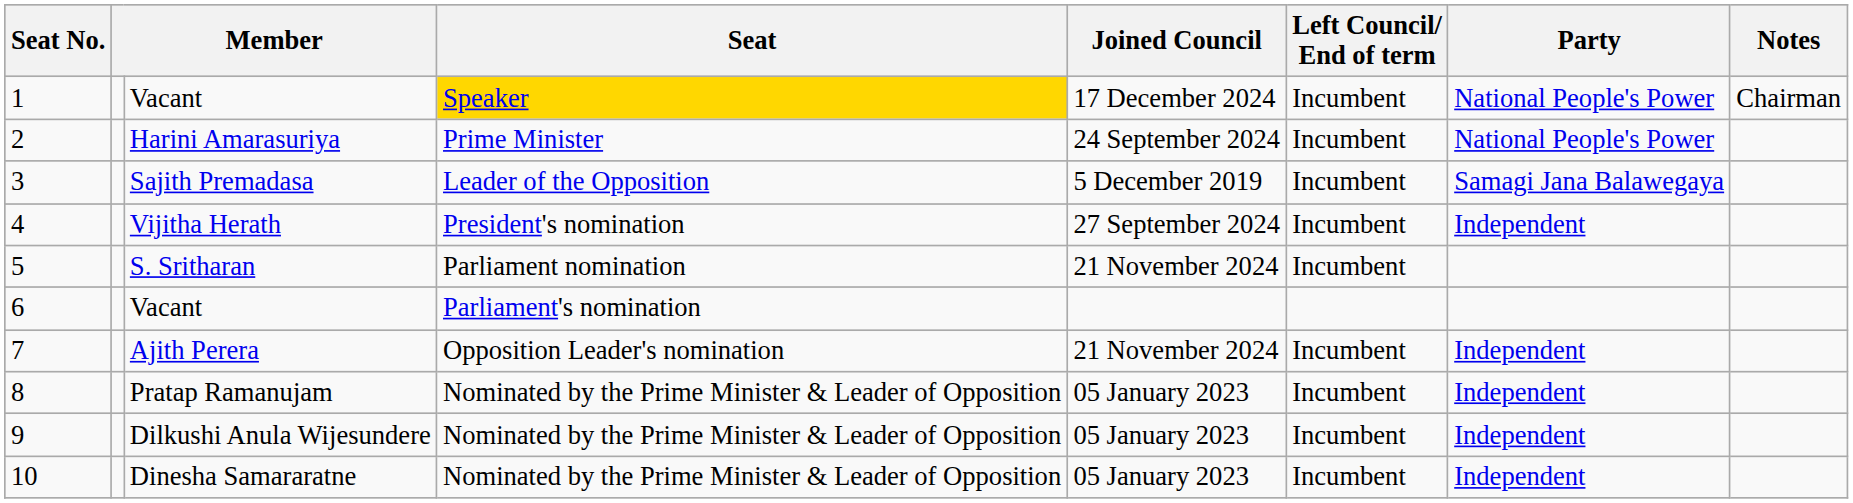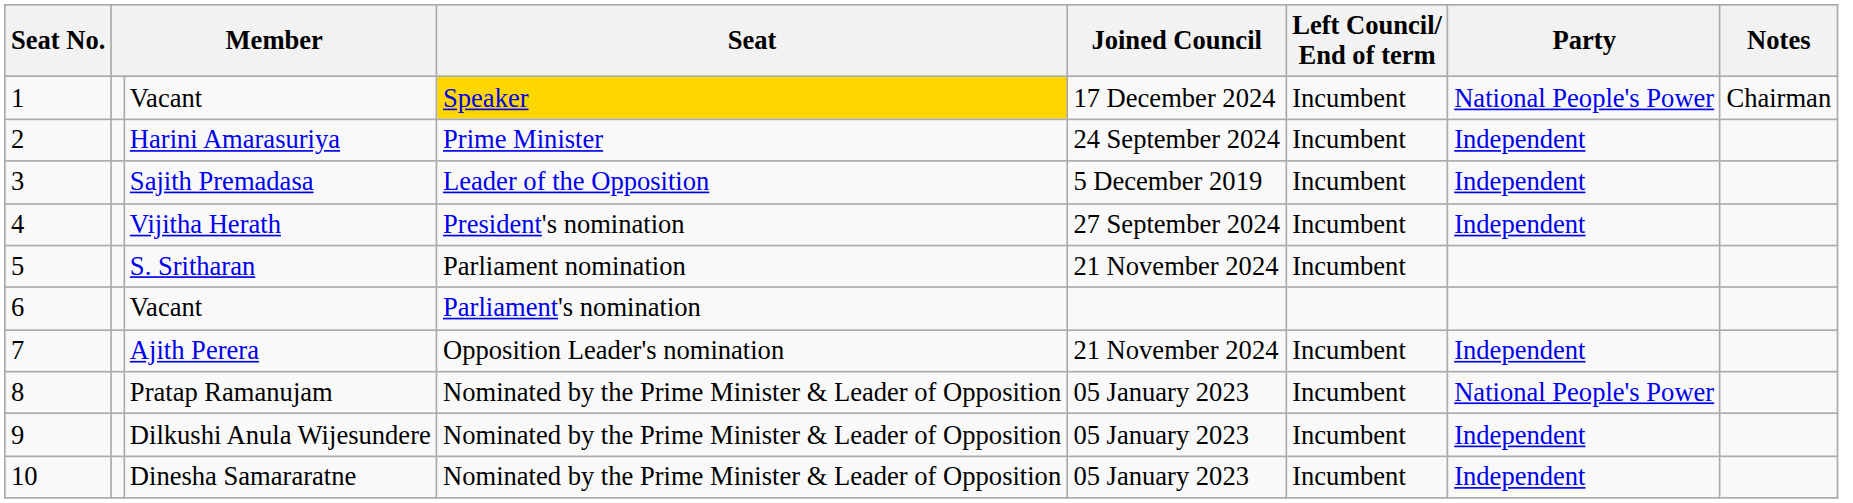Harini Amarasuriya | Party: National People's Power -> Independent
Sajith Premadasa | Party: Samagi Jana Balawegaya -> Independent
Pratap Ramanujam | Party: Independent -> National People's Power
